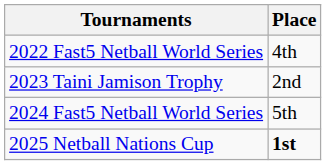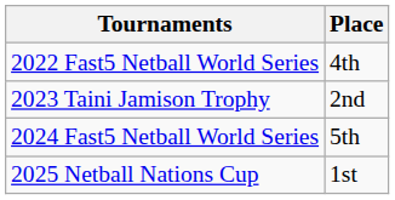2025 Netball Nations Cup | Place: bold -> normal
